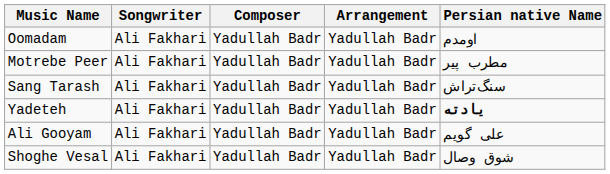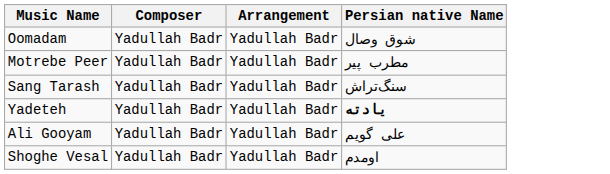- column: Songwriter | Ali Fakhari | Ali Fakhari | Ali Fakhari | Ali Fakhari | Ali Fakhari | Ali Fakhari
Oomadam | Persian native Name: اومدم -> شوق وصال
Shoghe Vesal | Persian native Name: شوق وصال -> اومدم
